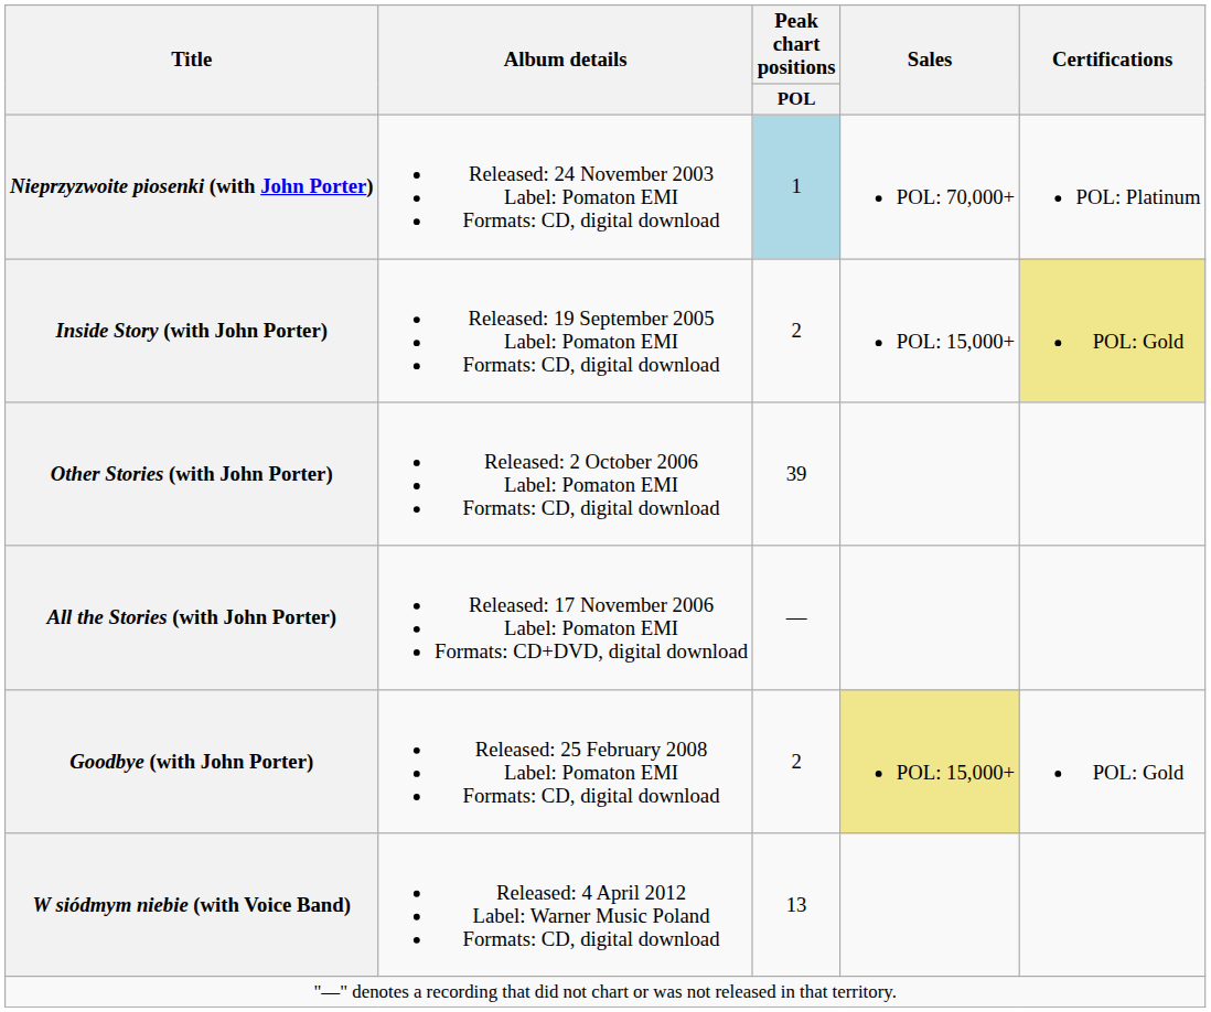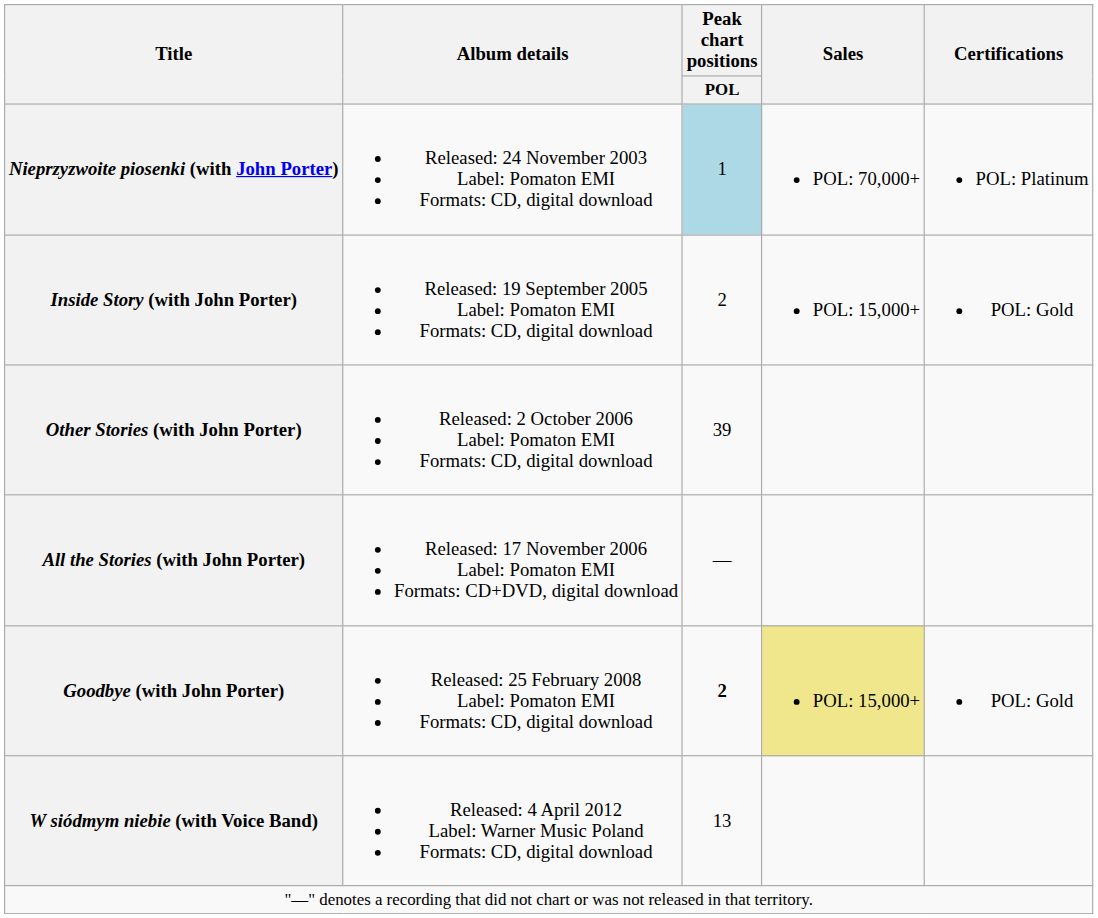Inside Story (with John Porter) | Certifications: khaki background -> no background
Goodbye (with John Porter) | Peak chart positions / POL: normal -> bold
